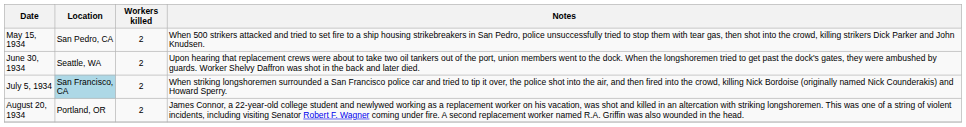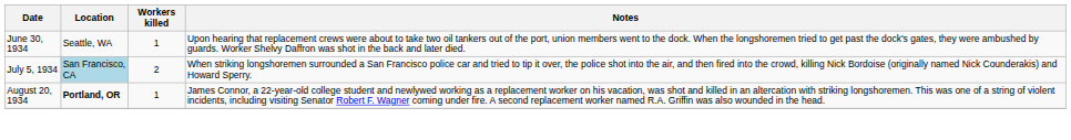- row: May 15, 1934 | San Pedro, CA | 2 | When 500 strikers attacked and tried to set fire to a ship housing strikebreakers in San Pedro, police unsuccessfully tried to stop them with tear gas, then shot into the crowd, killing strikers Dick Parker and John Knudsen.
June 30, 1934 | Workers killed: 2 -> 1
August 20, 1934 | Location: normal -> bold
August 20, 1934 | Workers killed: 2 -> 1
